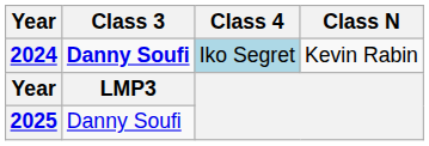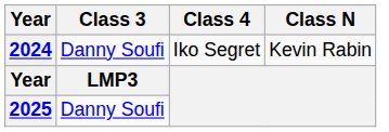2024 | Class 3: bold -> normal
2024 | Class 4: lightblue background -> no background
